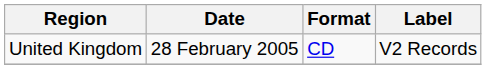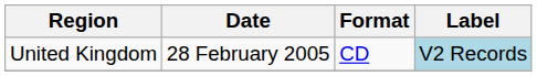United Kingdom | Label: no background -> lightblue background
